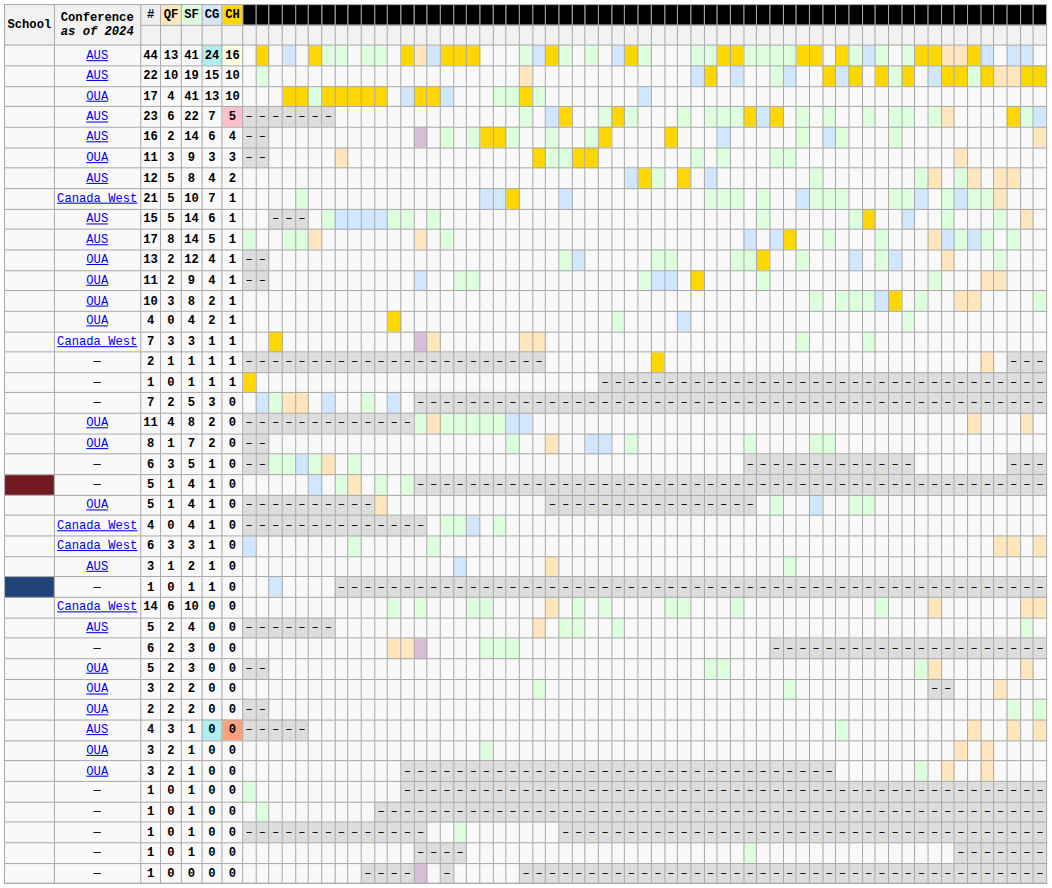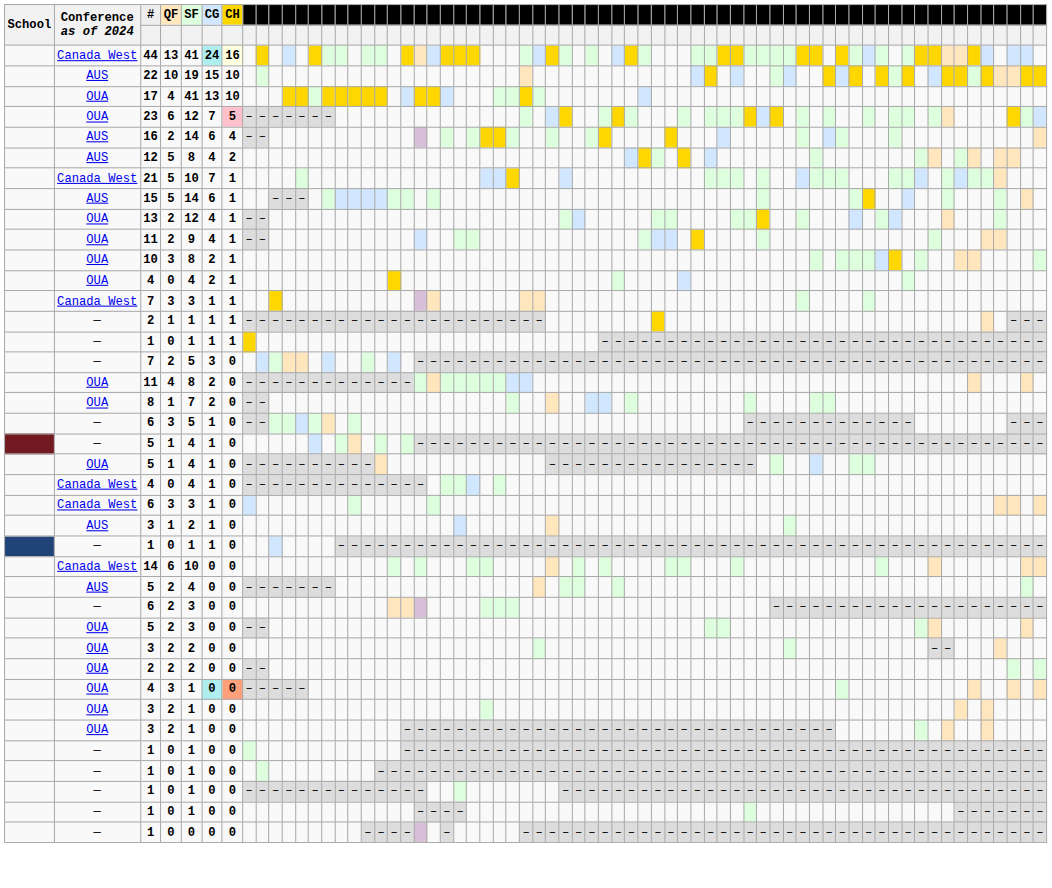44 | Conference as of 2024: AUS -> Canada West
23 | Conference as of 2024: AUS -> OUA
23 | SF: 22 -> 12
- row: OUA | 11 | 3 | 9 | 3 | 3 | – | –
- row: AUS | 17 | 8 | 14 | 5 | 1
4 / 3 | Conference as of 2024: AUS -> OUA
